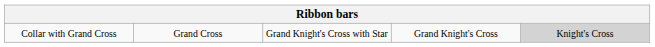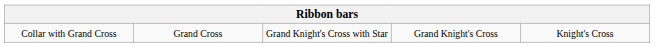Collar with Grand Cross | column 5: lightgrey background -> no background
